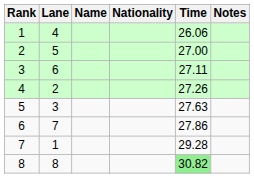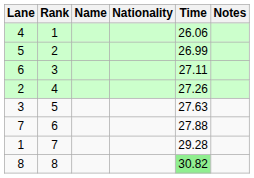columns swapped: Rank <-> Lane
row 3 | Time: 27.00 -> 26.99
row 7 | Time: 27.86 -> 27.88
